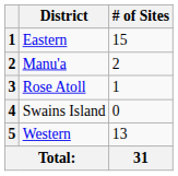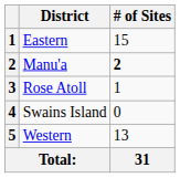Manu'a | # of Sites: normal -> bold
